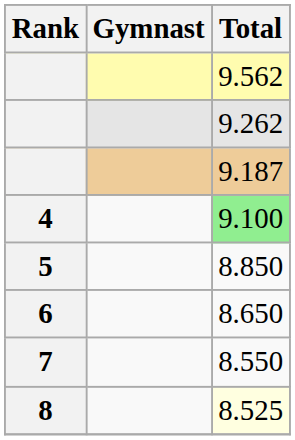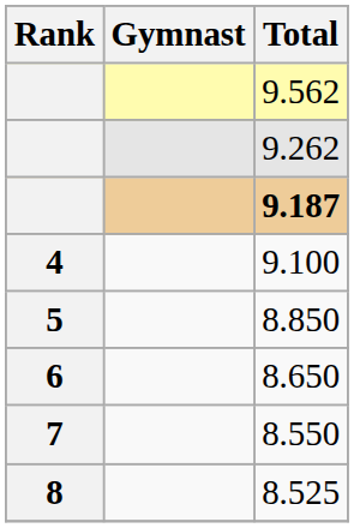9.187 | Total: normal -> bold
9.100 | Total: lightgreen background -> no background
8.525 | Total: lightyellow background -> no background
